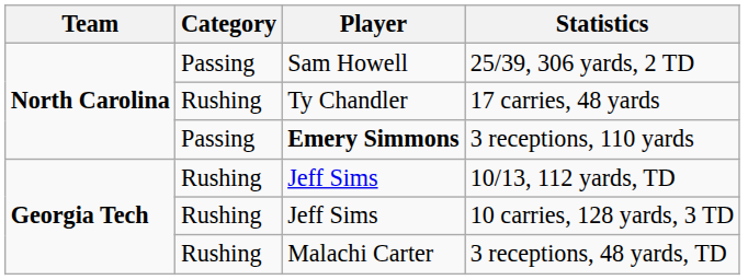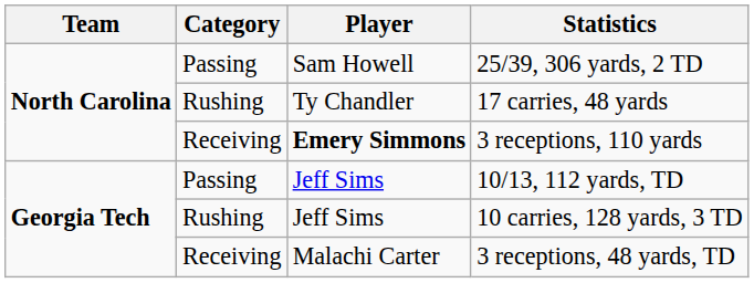3 receptions, 110 yards | Category: Passing -> Receiving
10/13, 112 yards, TD | Category: Rushing -> Passing
3 receptions, 48 yards, TD | Category: Rushing -> Receiving
